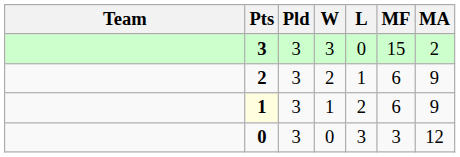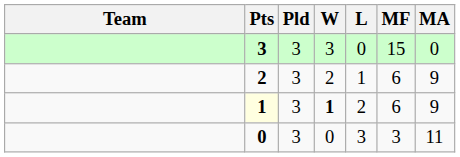row 2 | MA: 2 -> 0
row 4 | W: normal -> bold
row 5 | MA: 12 -> 11
